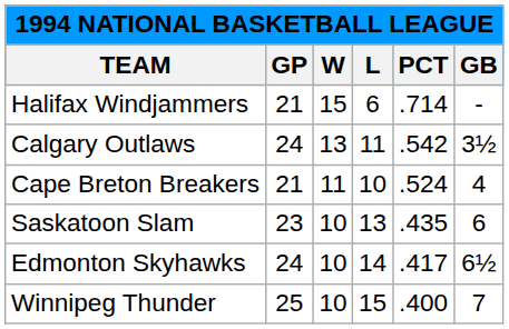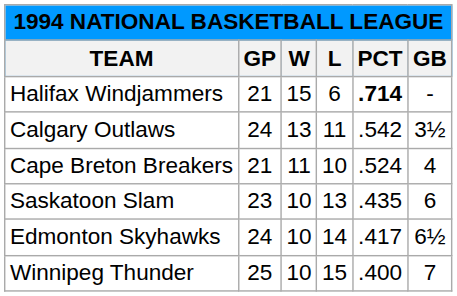Halifax Windjammers | PCT: normal -> bold
